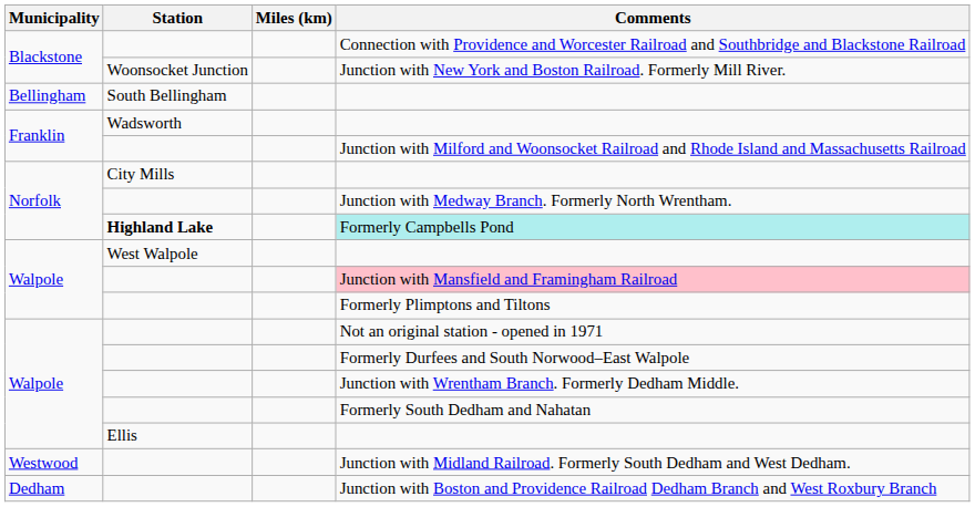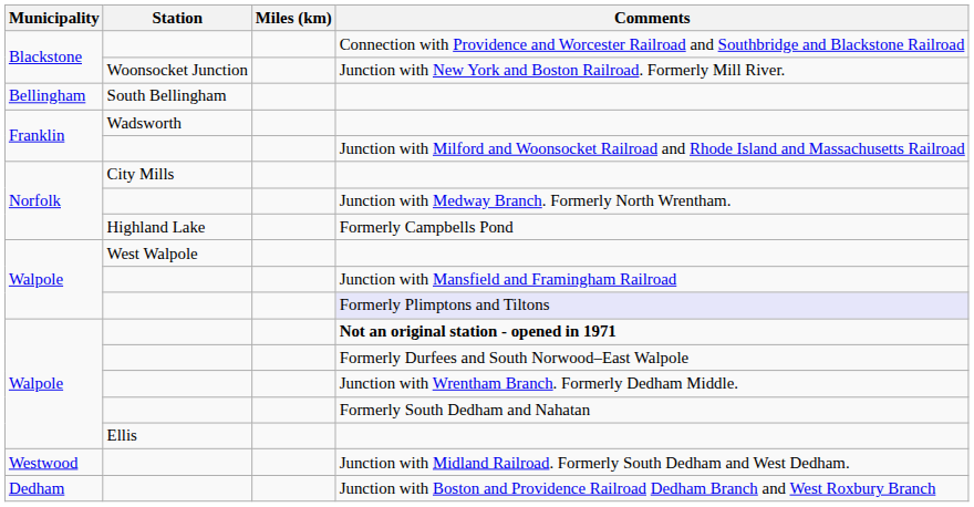Formerly Campbells Pond | Station: bold -> normal
Formerly Campbells Pond | Comments: paleturquoise background -> no background
Junction with Mansfield and Framingham Railroad | Comments: pink background -> no background
Formerly Plimptons and Tiltons | Comments: no background -> lavender background
Not an original station - opened in 1971 | Comments: normal -> bold
